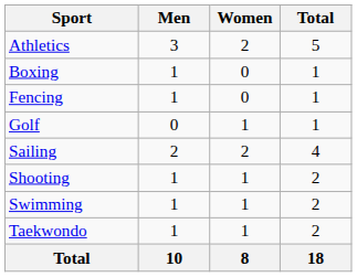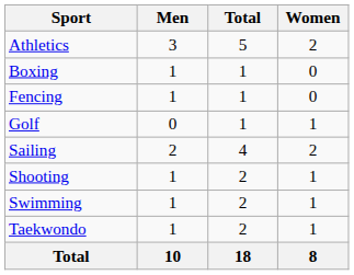columns swapped: Women <-> Total
